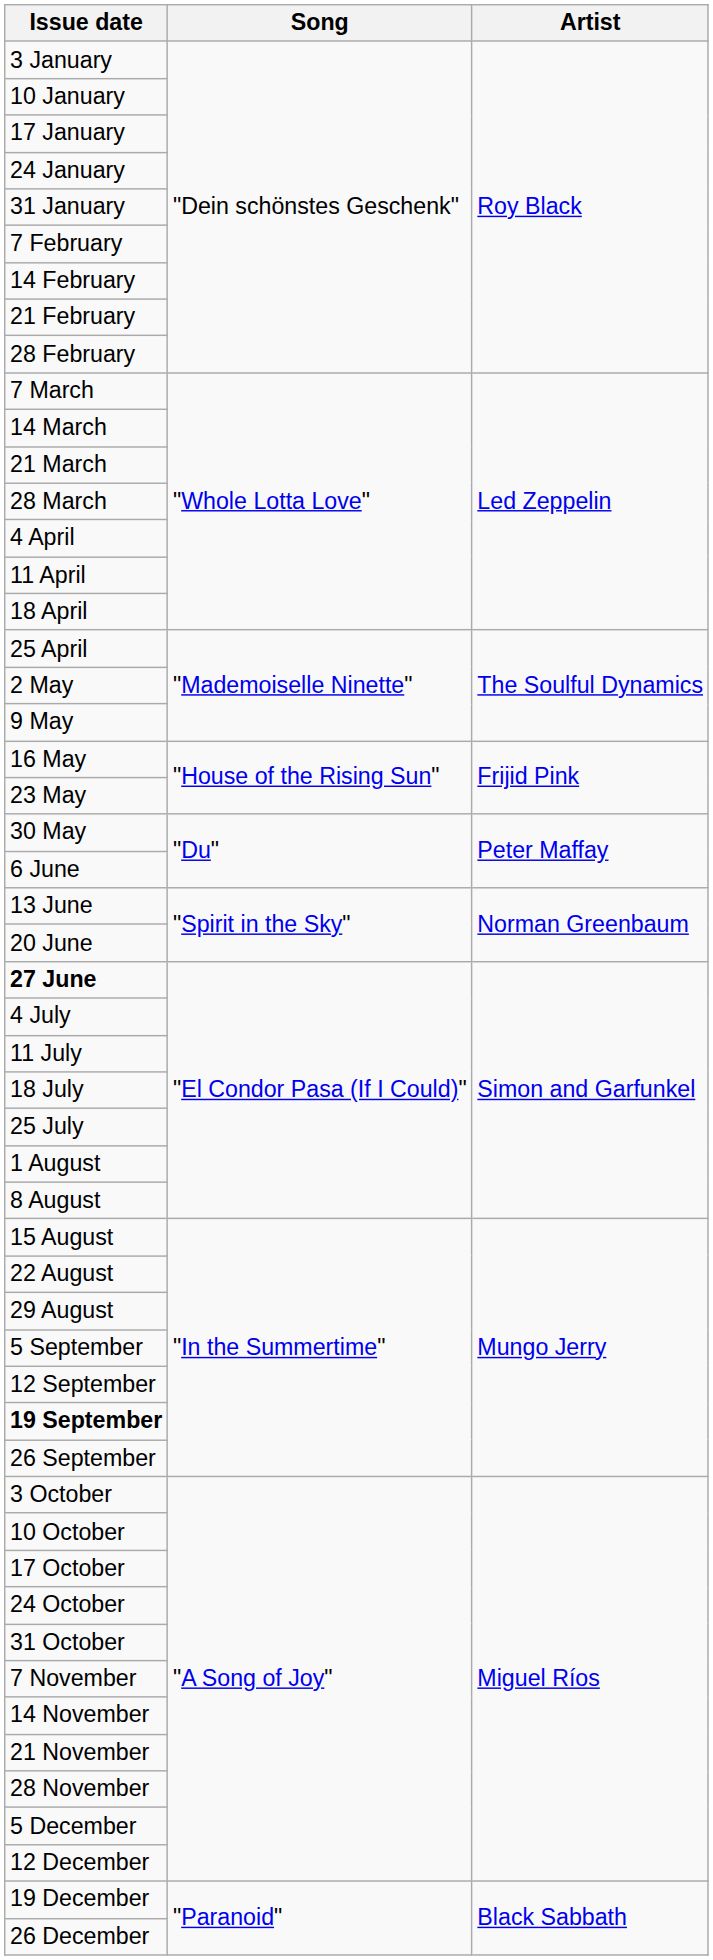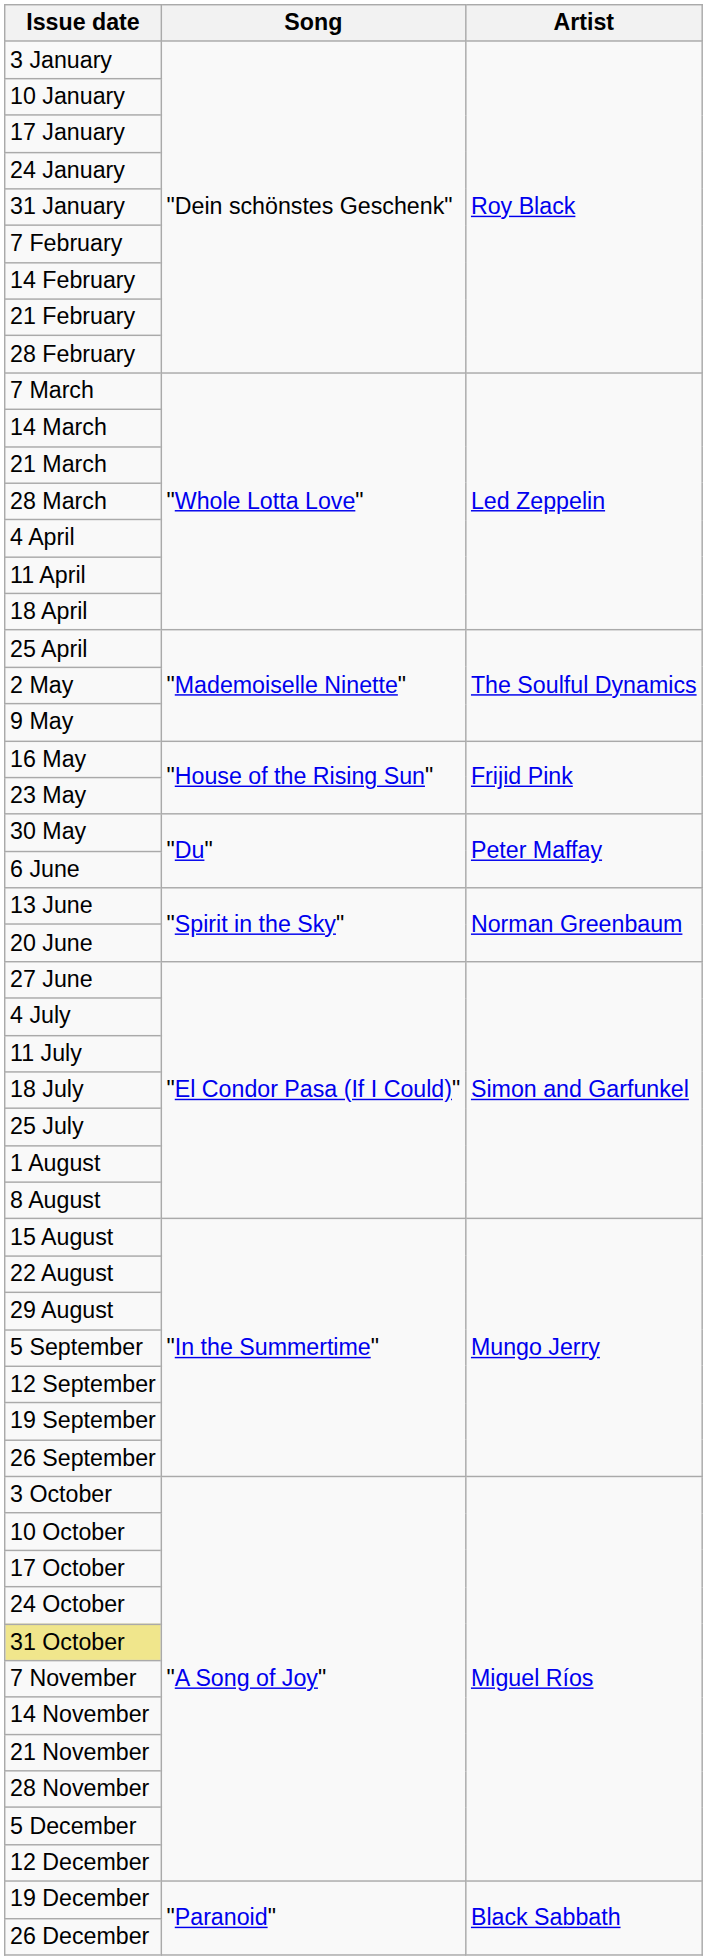27 June | Issue date: bold -> normal
19 September | Issue date: bold -> normal
31 October | Issue date: no background -> khaki background
